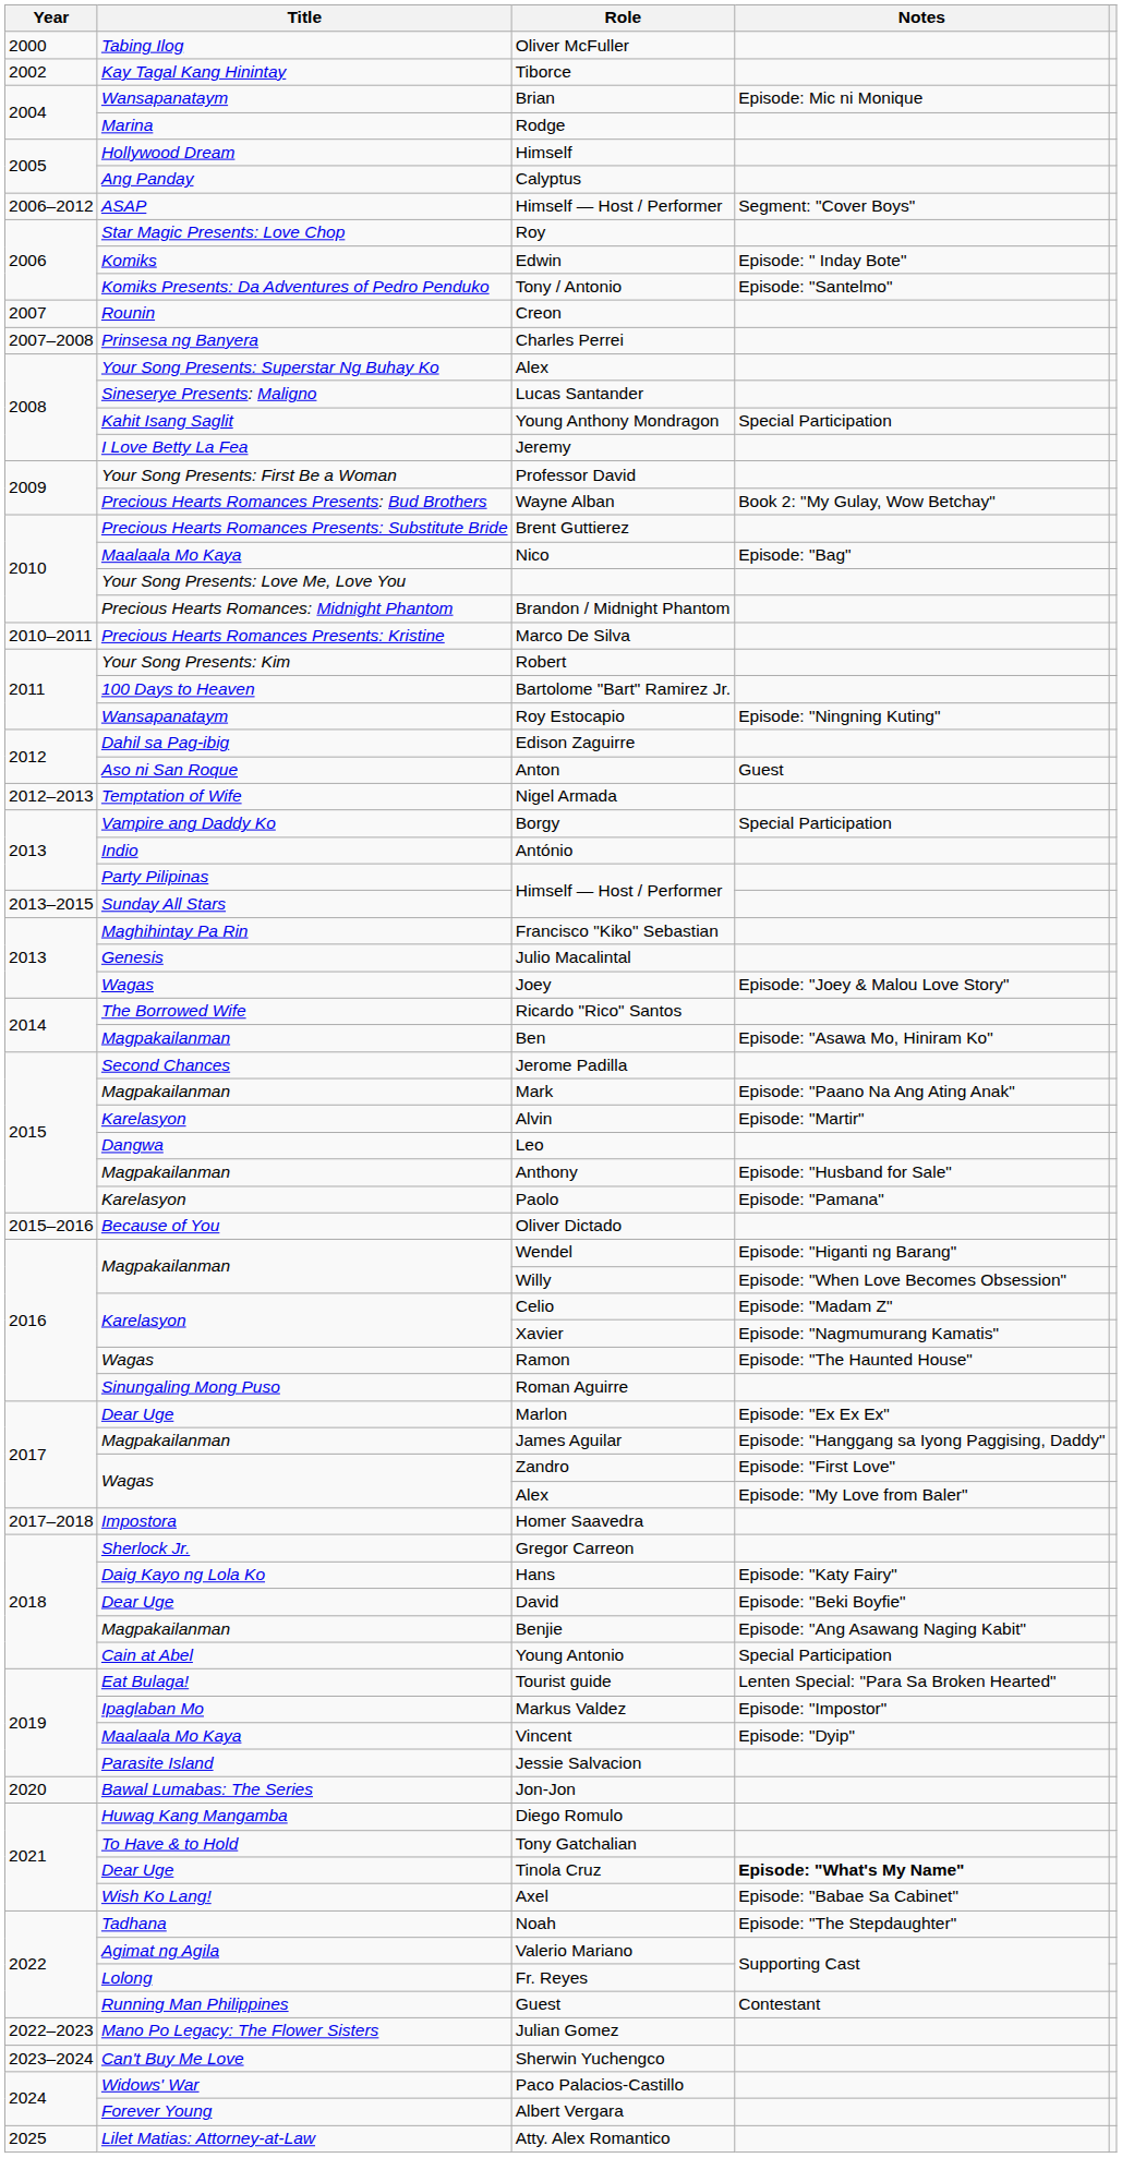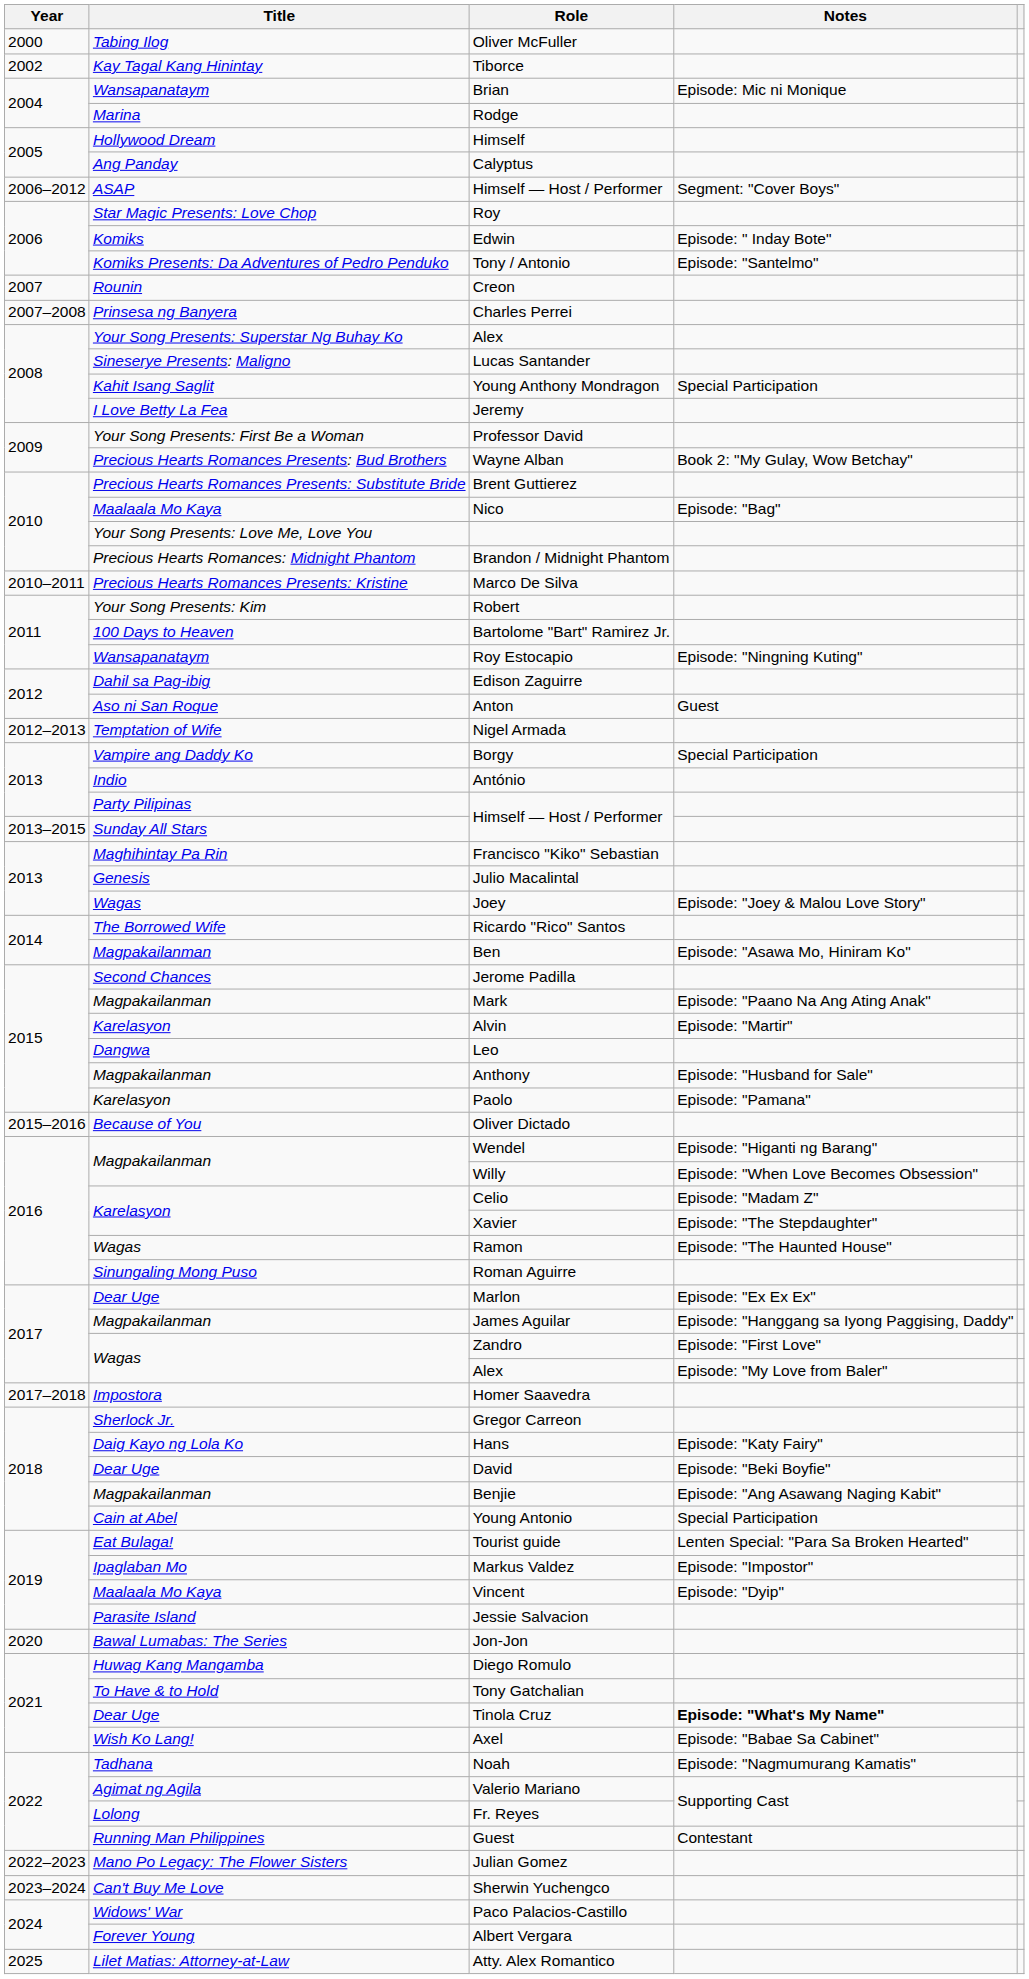Xavier | Notes: Episode: "Nagmumurang Kamatis" -> Episode: "The Stepdaughter"
Noah | Notes: Episode: "The Stepdaughter" -> Episode: "Nagmumurang Kamatis"
